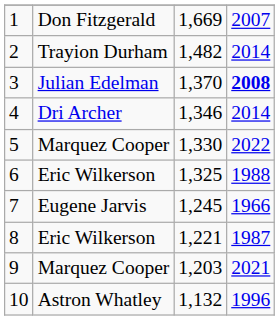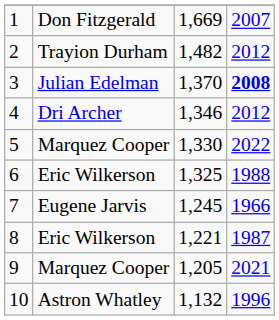2 | column 4: 2014 -> 2012
4 | column 4: 2014 -> 2012
9 | column 3: 1,203 -> 1,205
